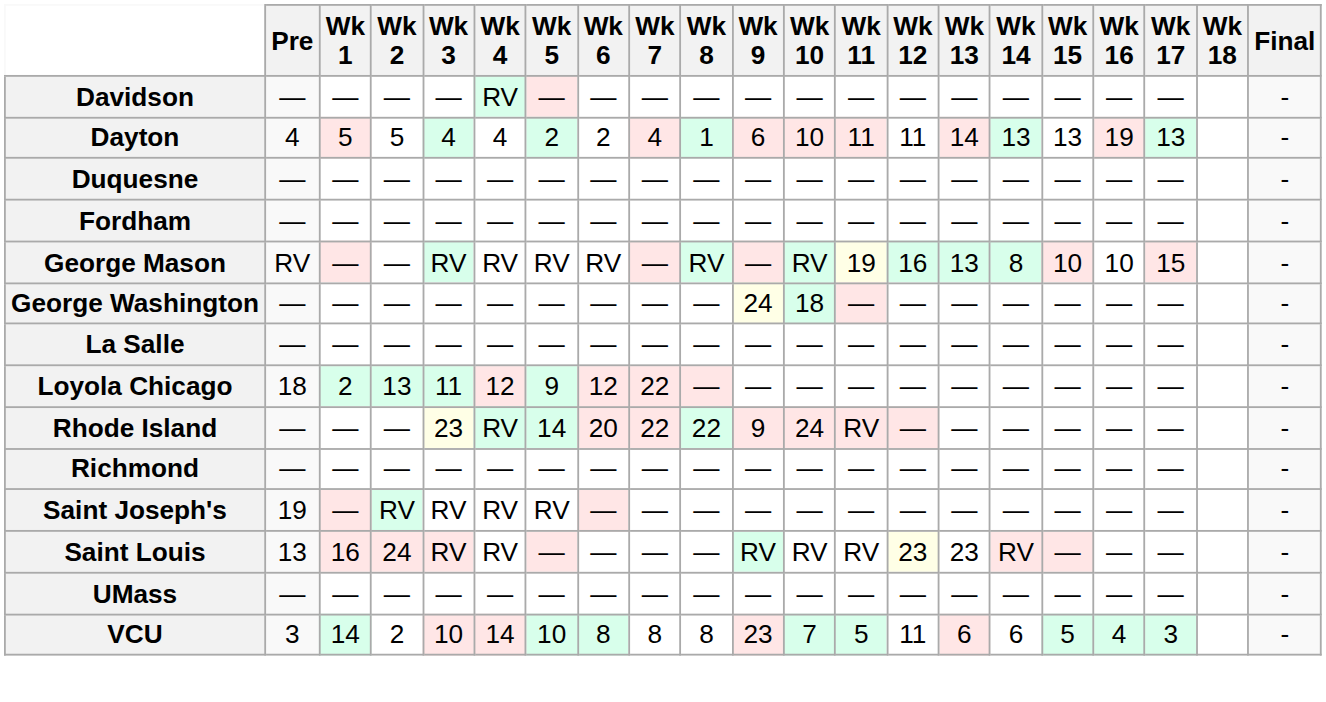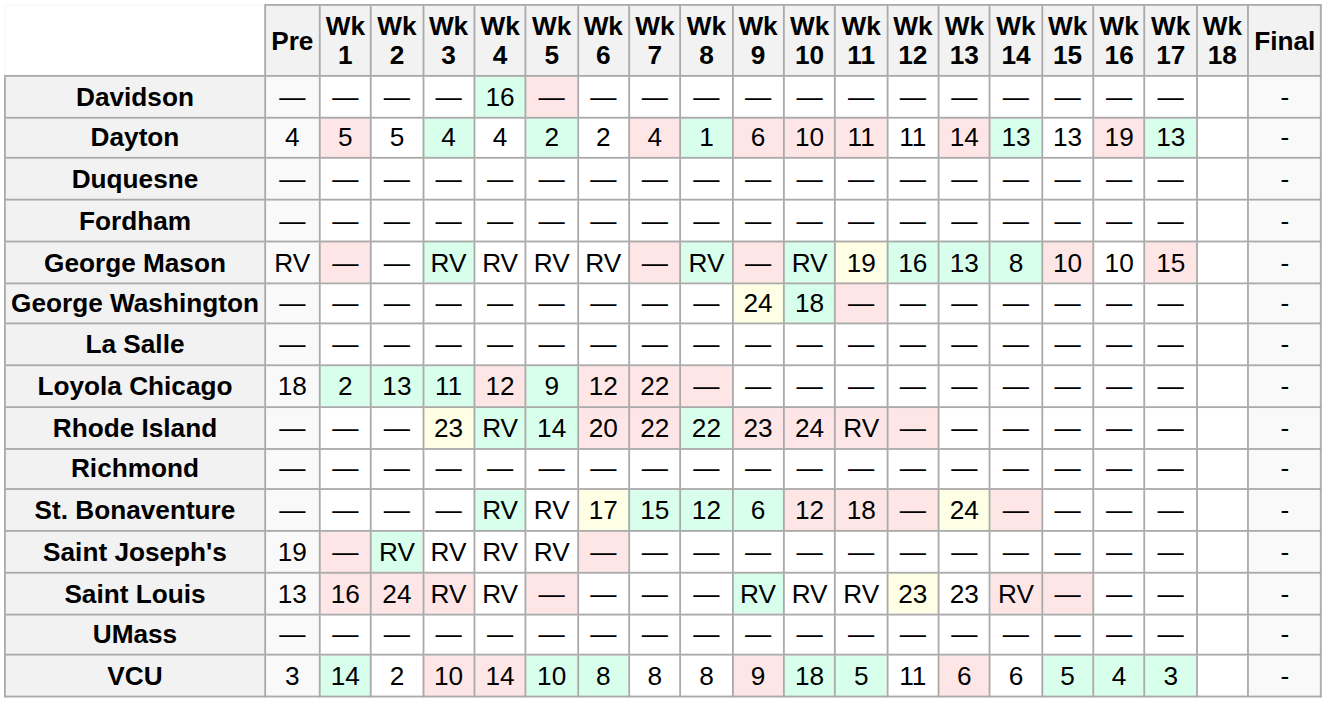Davidson | Wk 4: RV -> 16
Rhode Island | Wk 9: 9 -> 23
+ row: St. Bonaventure | — | — | — | — | RV | RV | 17 | 15 | 12 | 6 | 12 | 18 | — | 24 | — | — | — | — | -
VCU | Wk 9: 23 -> 9
VCU | Wk 10: 7 -> 18
